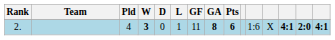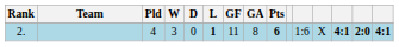2. | W: bold -> normal
2. | L: normal -> bold
2. | GA: bold -> normal
